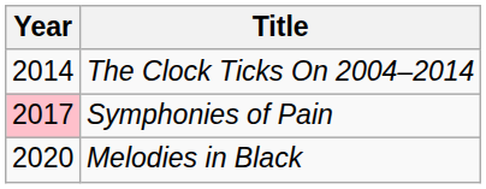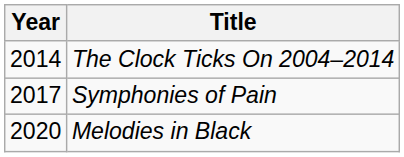Symphonies of Pain | Year: pink background -> no background
